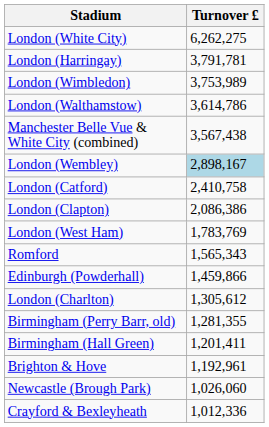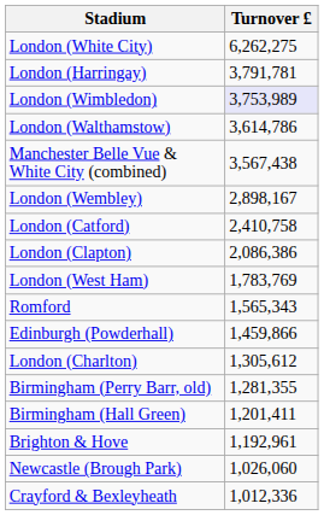London (Wimbledon) | Turnover £: no background -> lavender background
London (Wembley) | Turnover £: lightblue background -> no background
